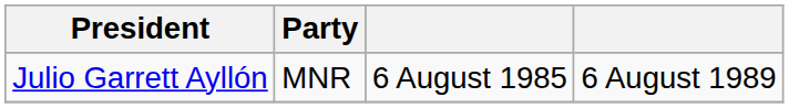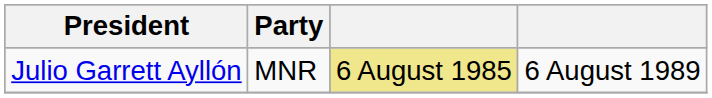Julio Garrett Ayllón | column 3: no background -> khaki background
